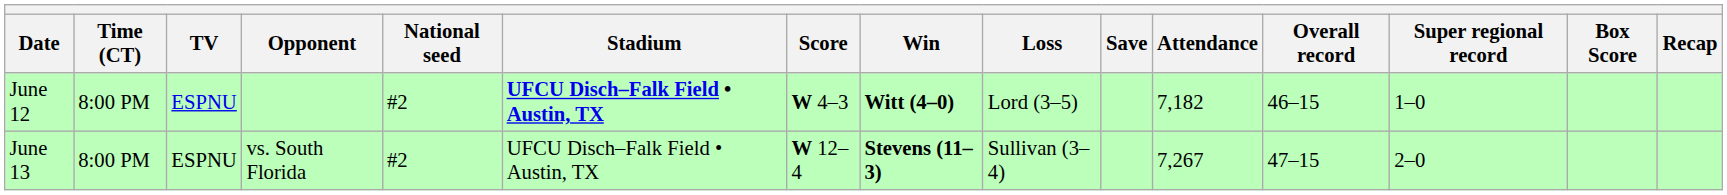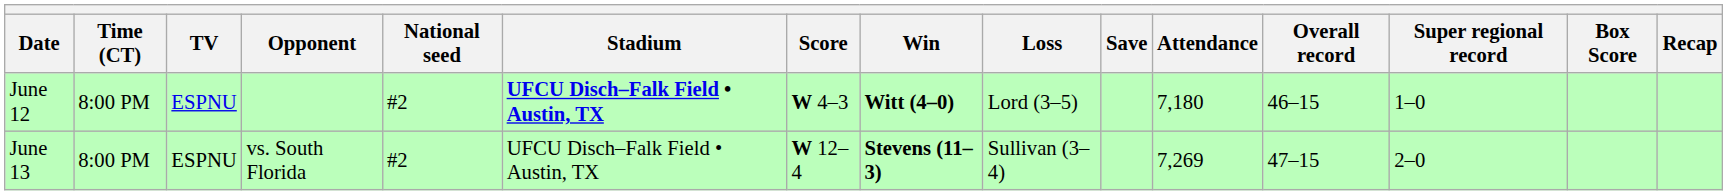June 12 | Attendance: 7,182 -> 7,180
June 13 | Attendance: 7,267 -> 7,269
